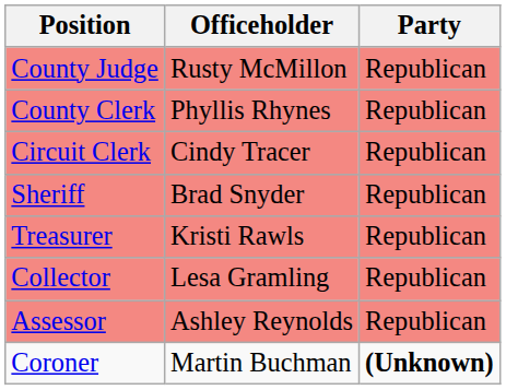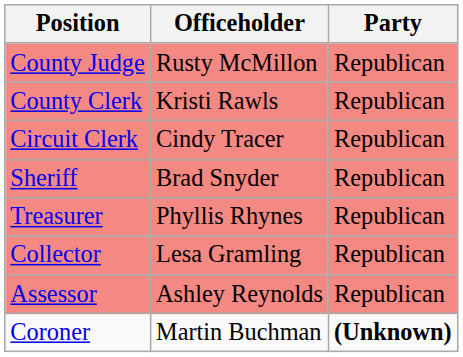County Clerk | Officeholder: Phyllis Rhynes -> Kristi Rawls
Treasurer | Officeholder: Kristi Rawls -> Phyllis Rhynes
